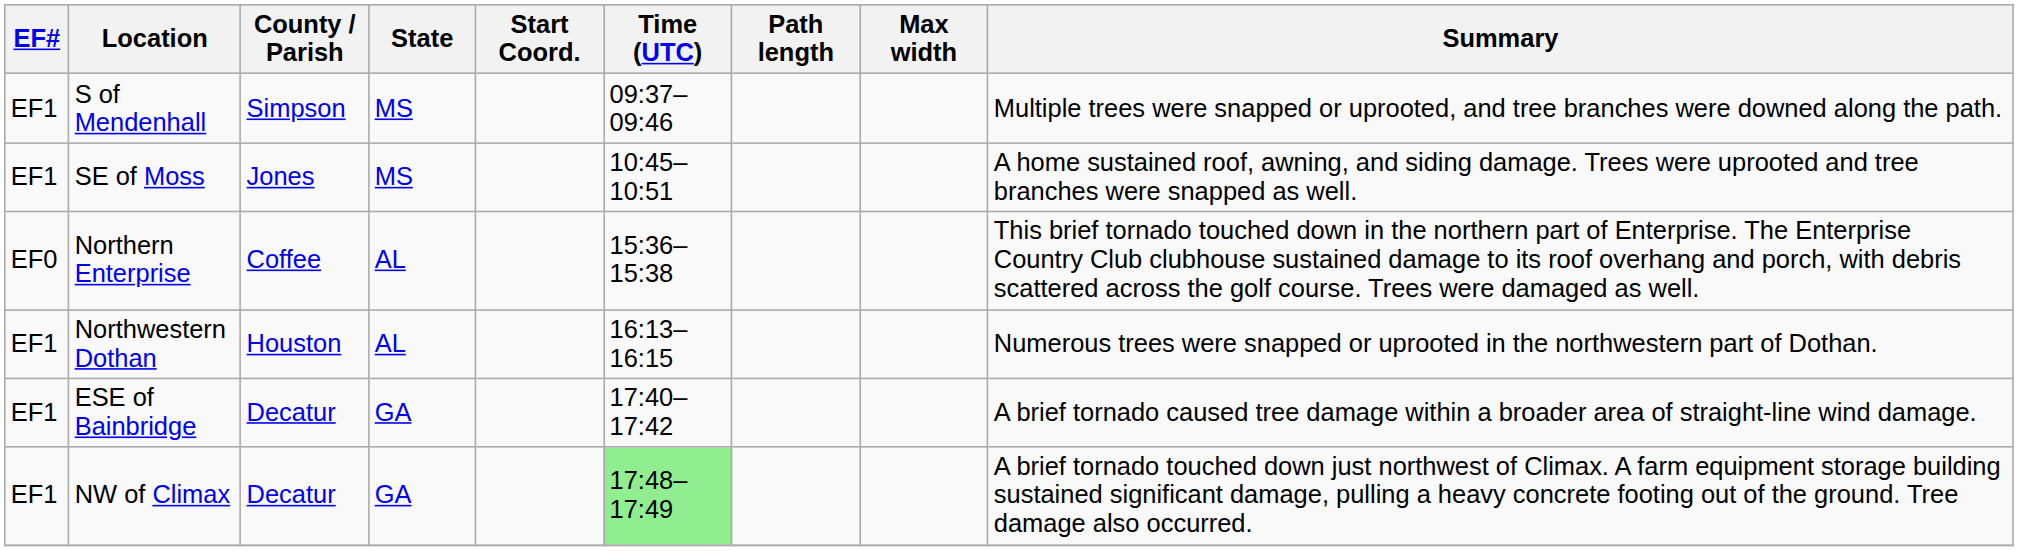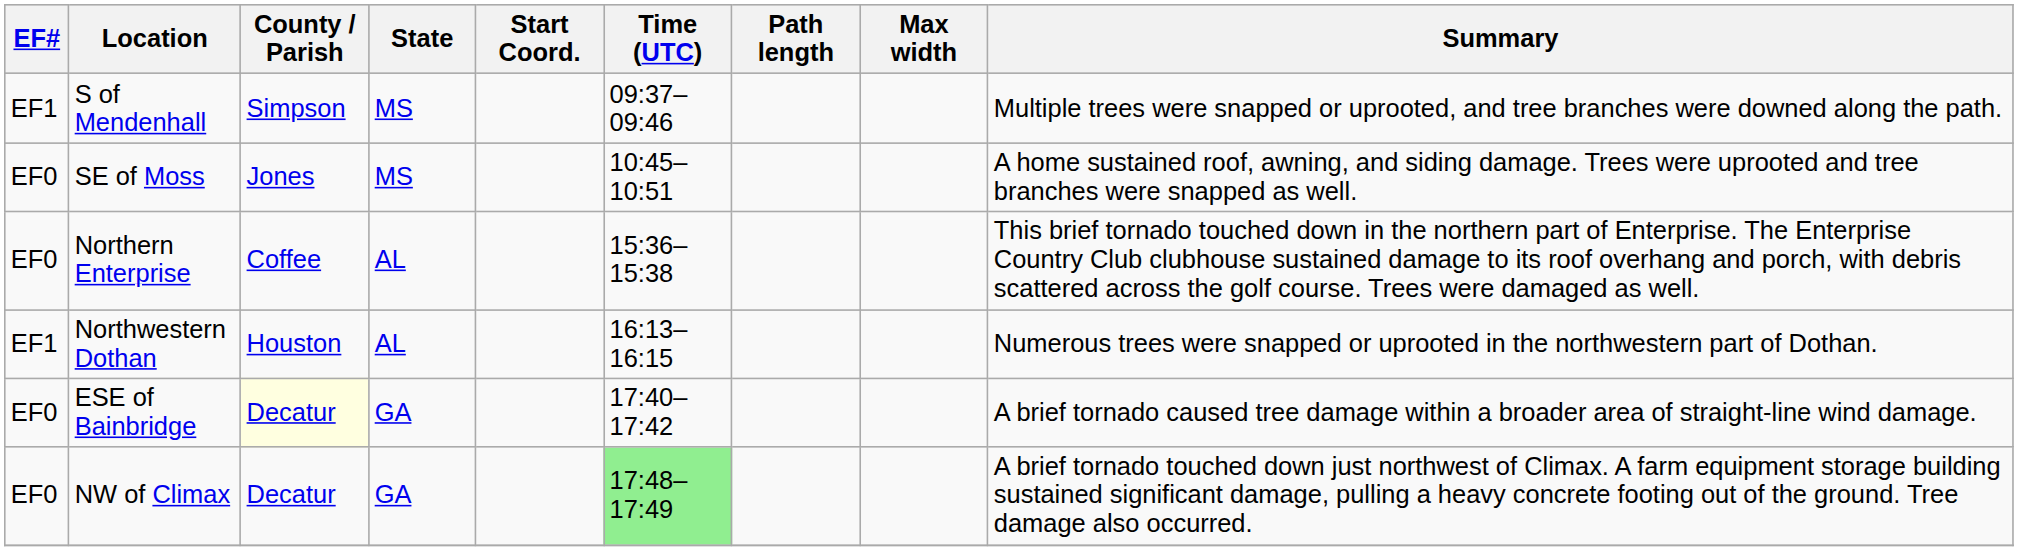SE of Moss | EF#: EF1 -> EF0
ESE of Bainbridge | EF#: EF1 -> EF0
ESE of Bainbridge | County / Parish: no background -> lightyellow background
NW of Climax | EF#: EF1 -> EF0
